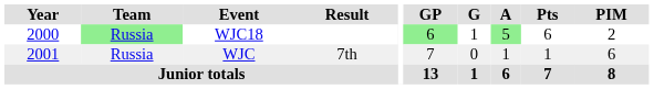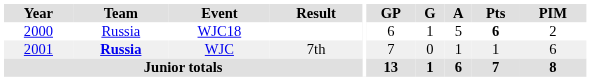WJC18 | Team: lightgreen background -> no background
WJC18 | GP: lightgreen background -> no background
WJC18 | A: lightgreen background -> no background
WJC18 | Pts: normal -> bold
WJC | Team: normal -> bold
